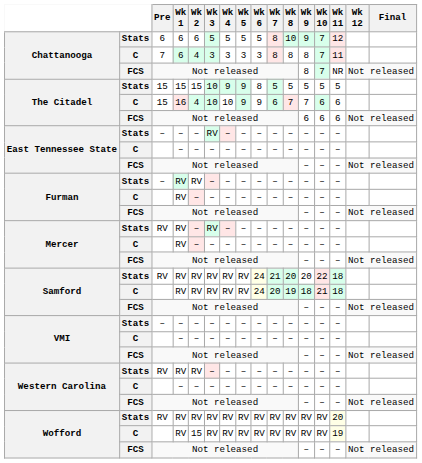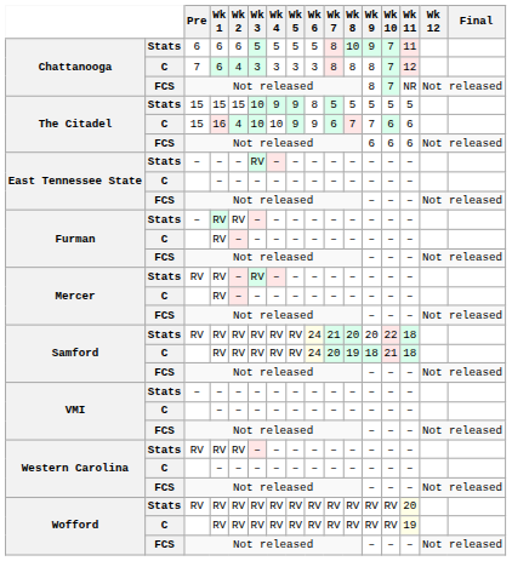Chattanooga / Stats | Wk 11: 12 -> 11
Chattanooga / C | Wk 11: 11 -> 12
Wofford / C | Wk 2: 15 -> RV
